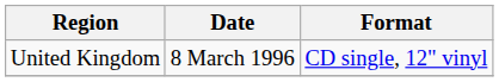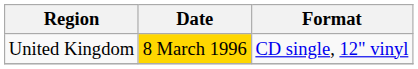United Kingdom | Date: no background -> gold background
